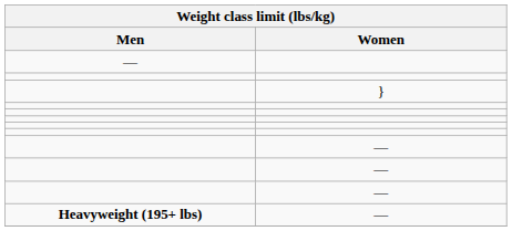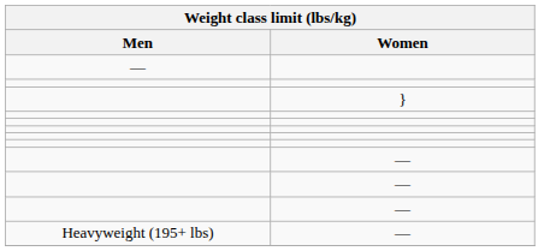row 14 | Men: bold -> normal
